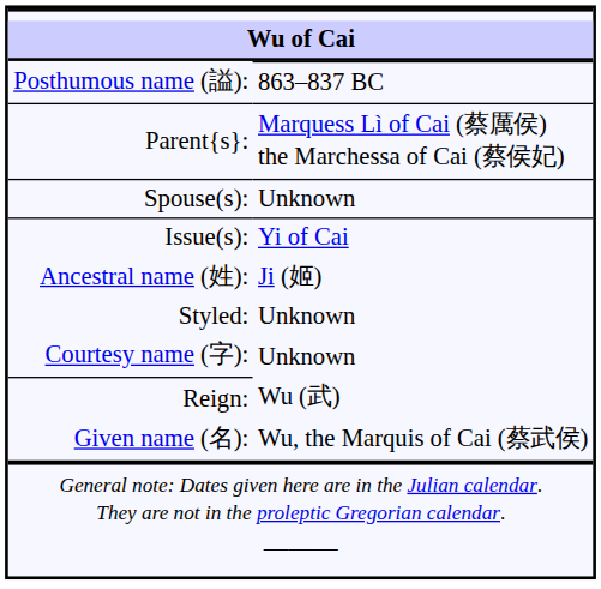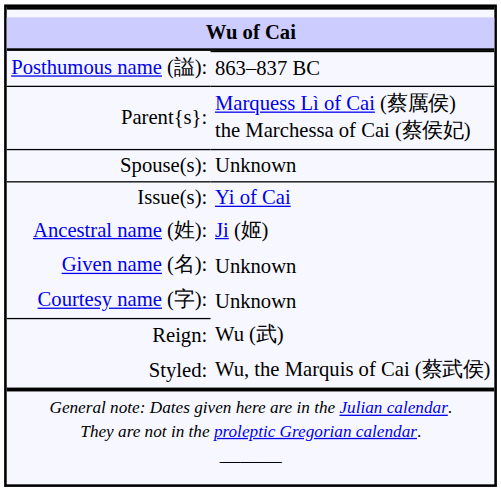row 7 | column 1: Styled: -> Given name (名):
row 10 | column 1: Given name (名): -> Styled:
